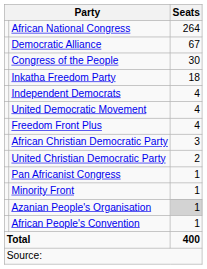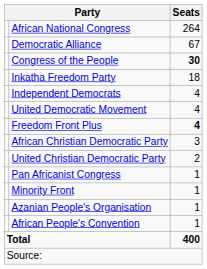Congress of the People | Seats: normal -> bold
Freedom Front Plus | Seats: normal -> bold
Azanian People's Organisation | Seats: lightgrey background -> no background
